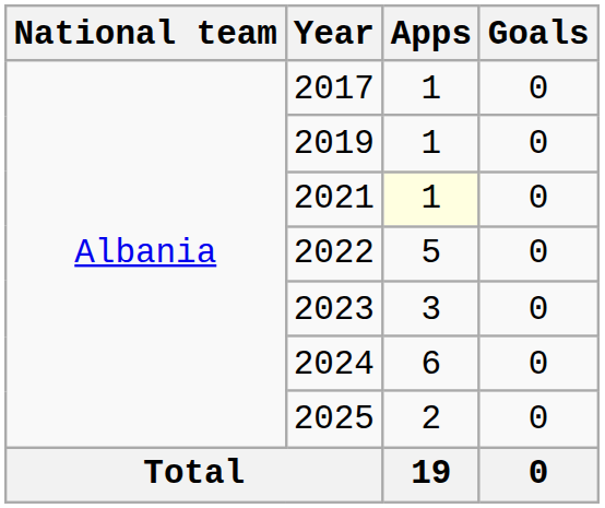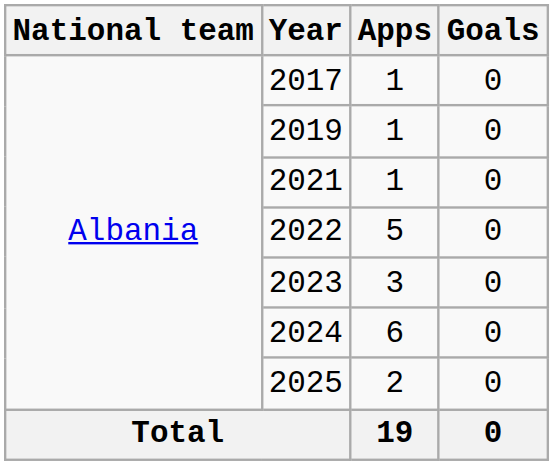2021 | Apps: lightyellow background -> no background
